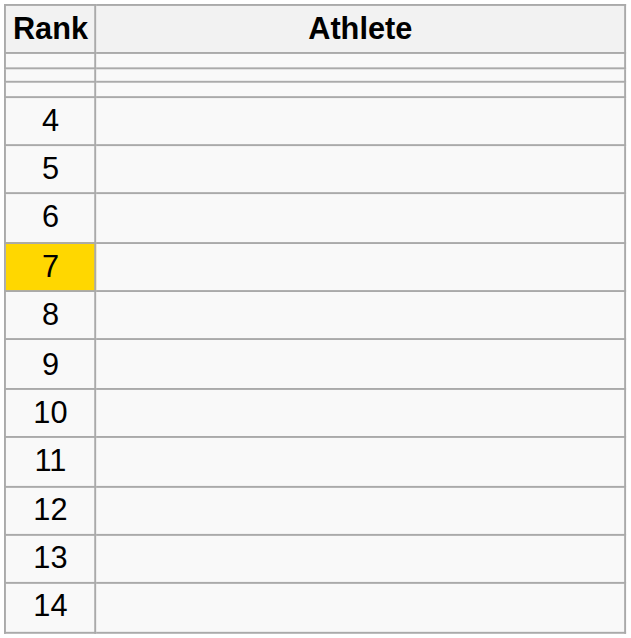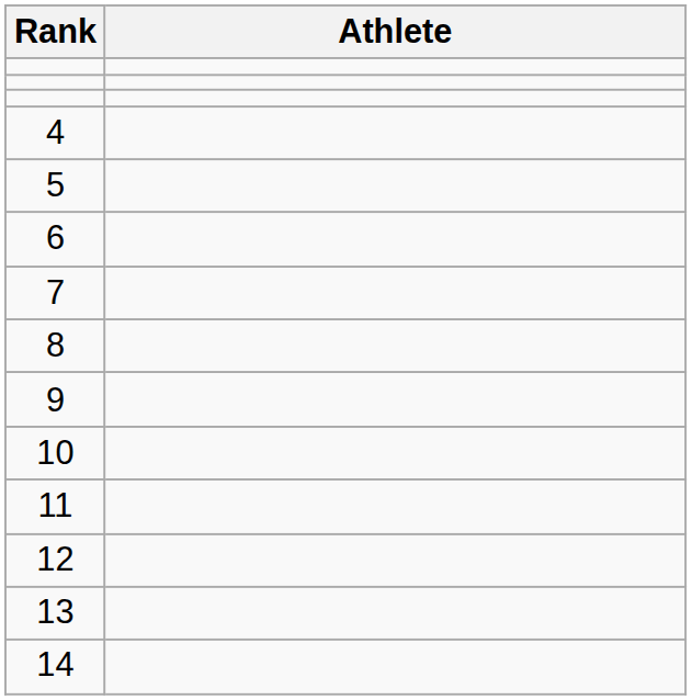row 8 | Rank: gold background -> no background
